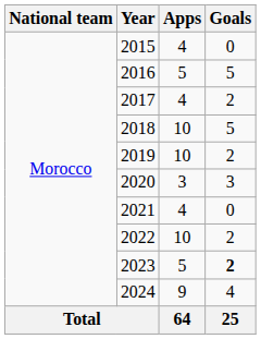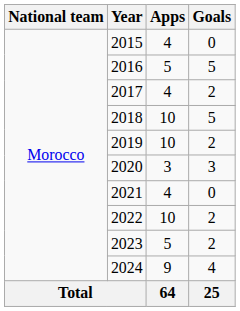2023 | Goals: bold -> normal
